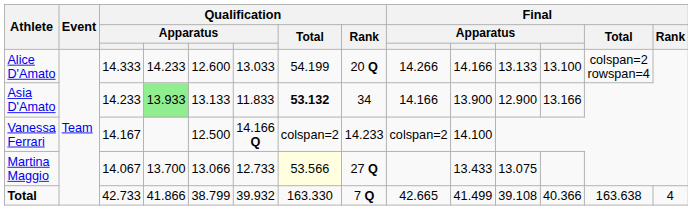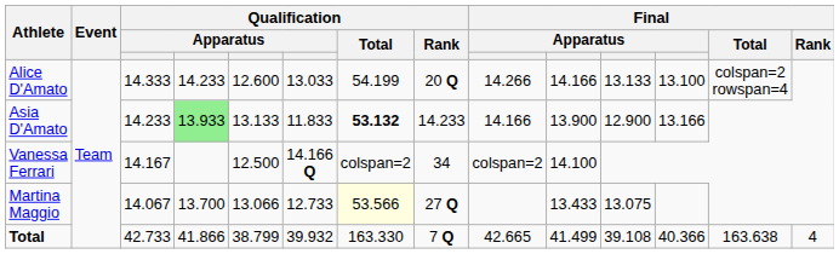Asia D'Amato | Qualification / Rank: 34 -> 14.233
Vanessa Ferrari | Qualification / Rank: 14.233 -> 34
